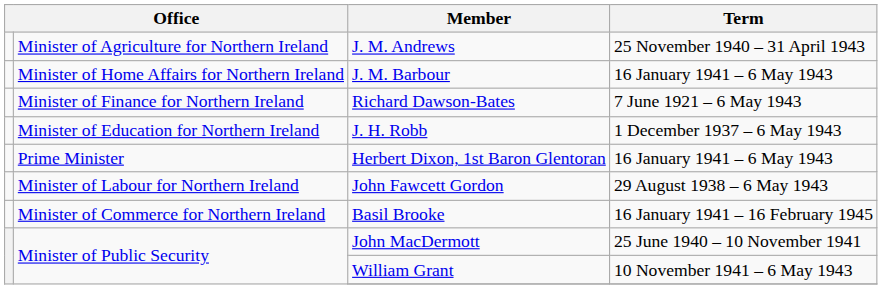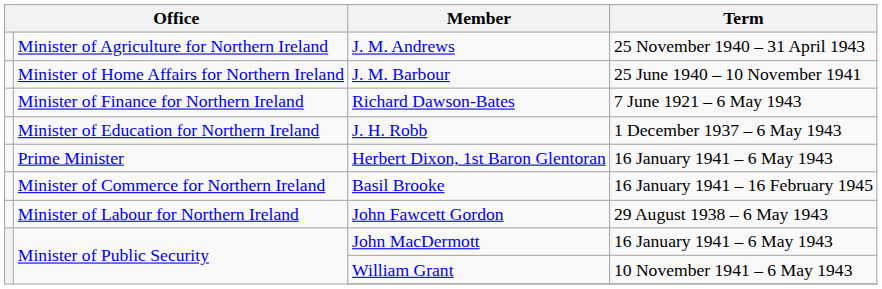J. M. Barbour | Term: 16 January 1941 – 6 May 1943 -> 25 June 1940 – 10 November 1941
rows swapped: John Fawcett Gordon <-> Basil Brooke
John MacDermott | Term: 25 June 1940 – 10 November 1941 -> 16 January 1941 – 6 May 1943
